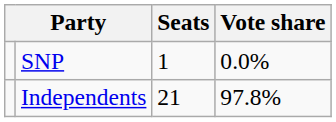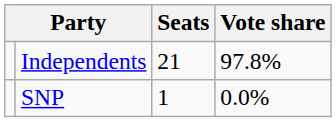rows swapped: Independents <-> SNP
